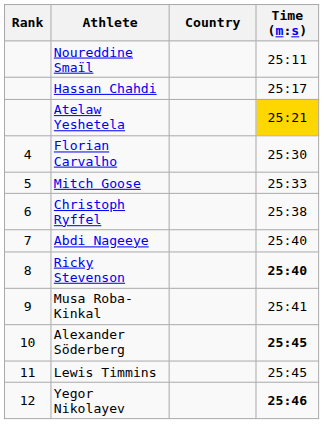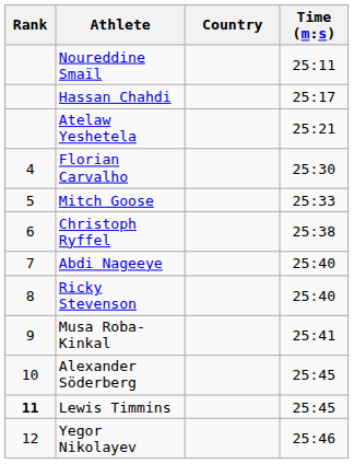Atelaw Yeshetela | Time (m:s): gold background -> no background
Ricky Stevenson | Time (m:s): bold -> normal
Alexander Söderberg | Time (m:s): bold -> normal
Lewis Timmins | Rank: normal -> bold
Yegor Nikolayev | Time (m:s): bold -> normal
